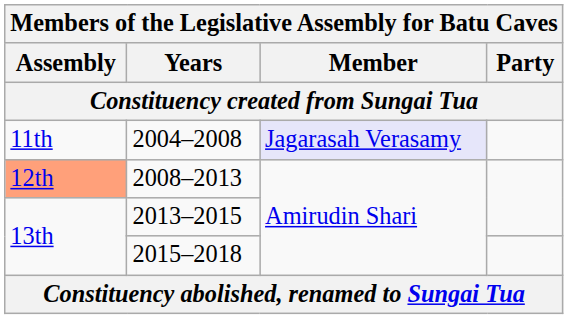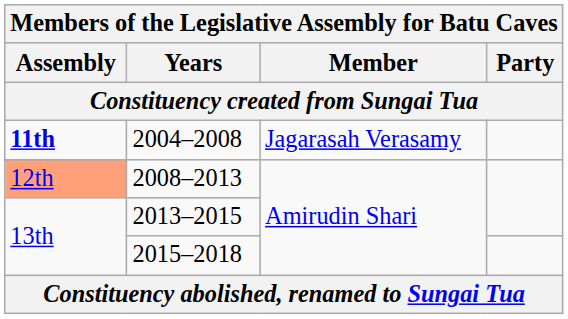2004–2008 | Assembly: normal -> bold
2004–2008 | Member: lavender background -> no background
